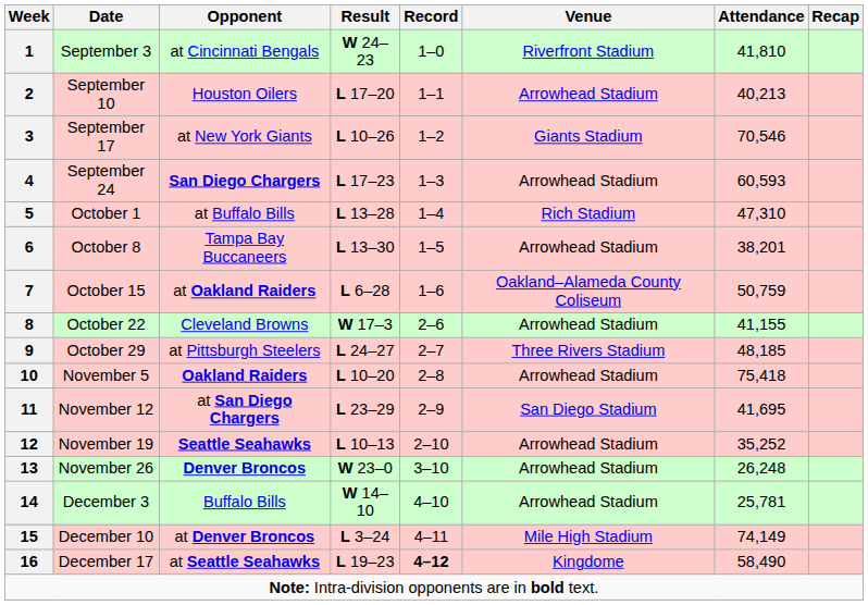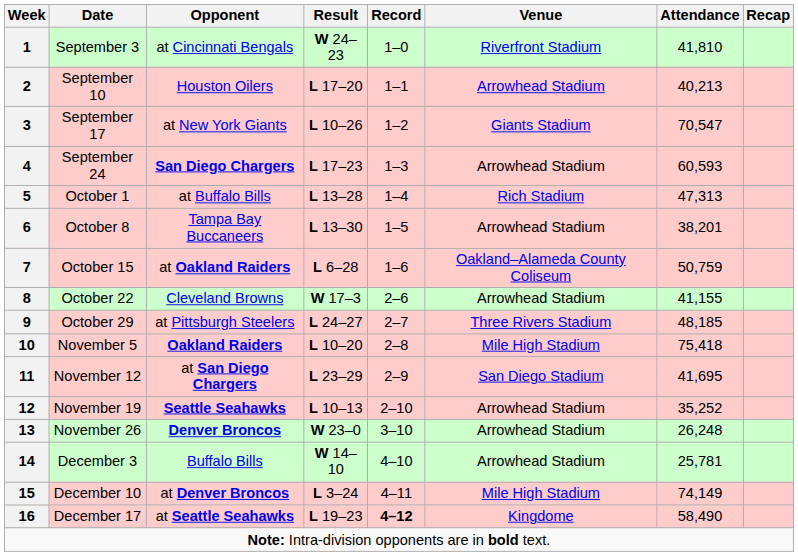3 | Attendance: 70,546 -> 70,547
5 | Attendance: 47,310 -> 47,313
10 | Venue: Arrowhead Stadium -> Mile High Stadium
